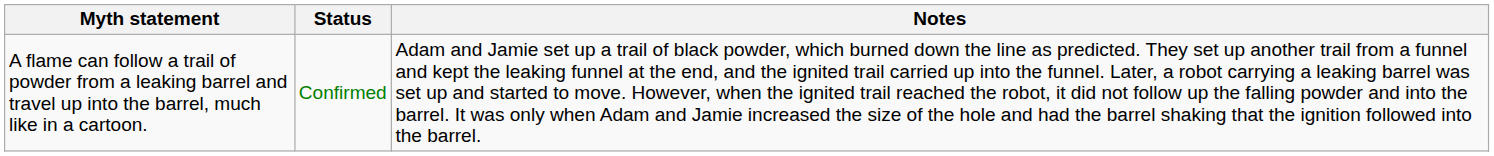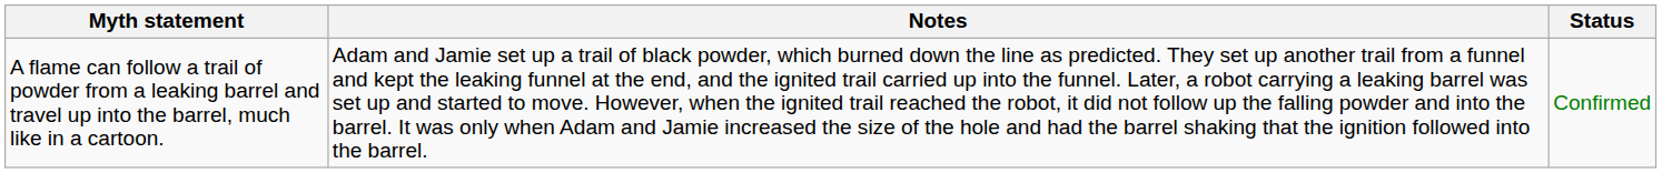columns swapped: Status <-> Notes
